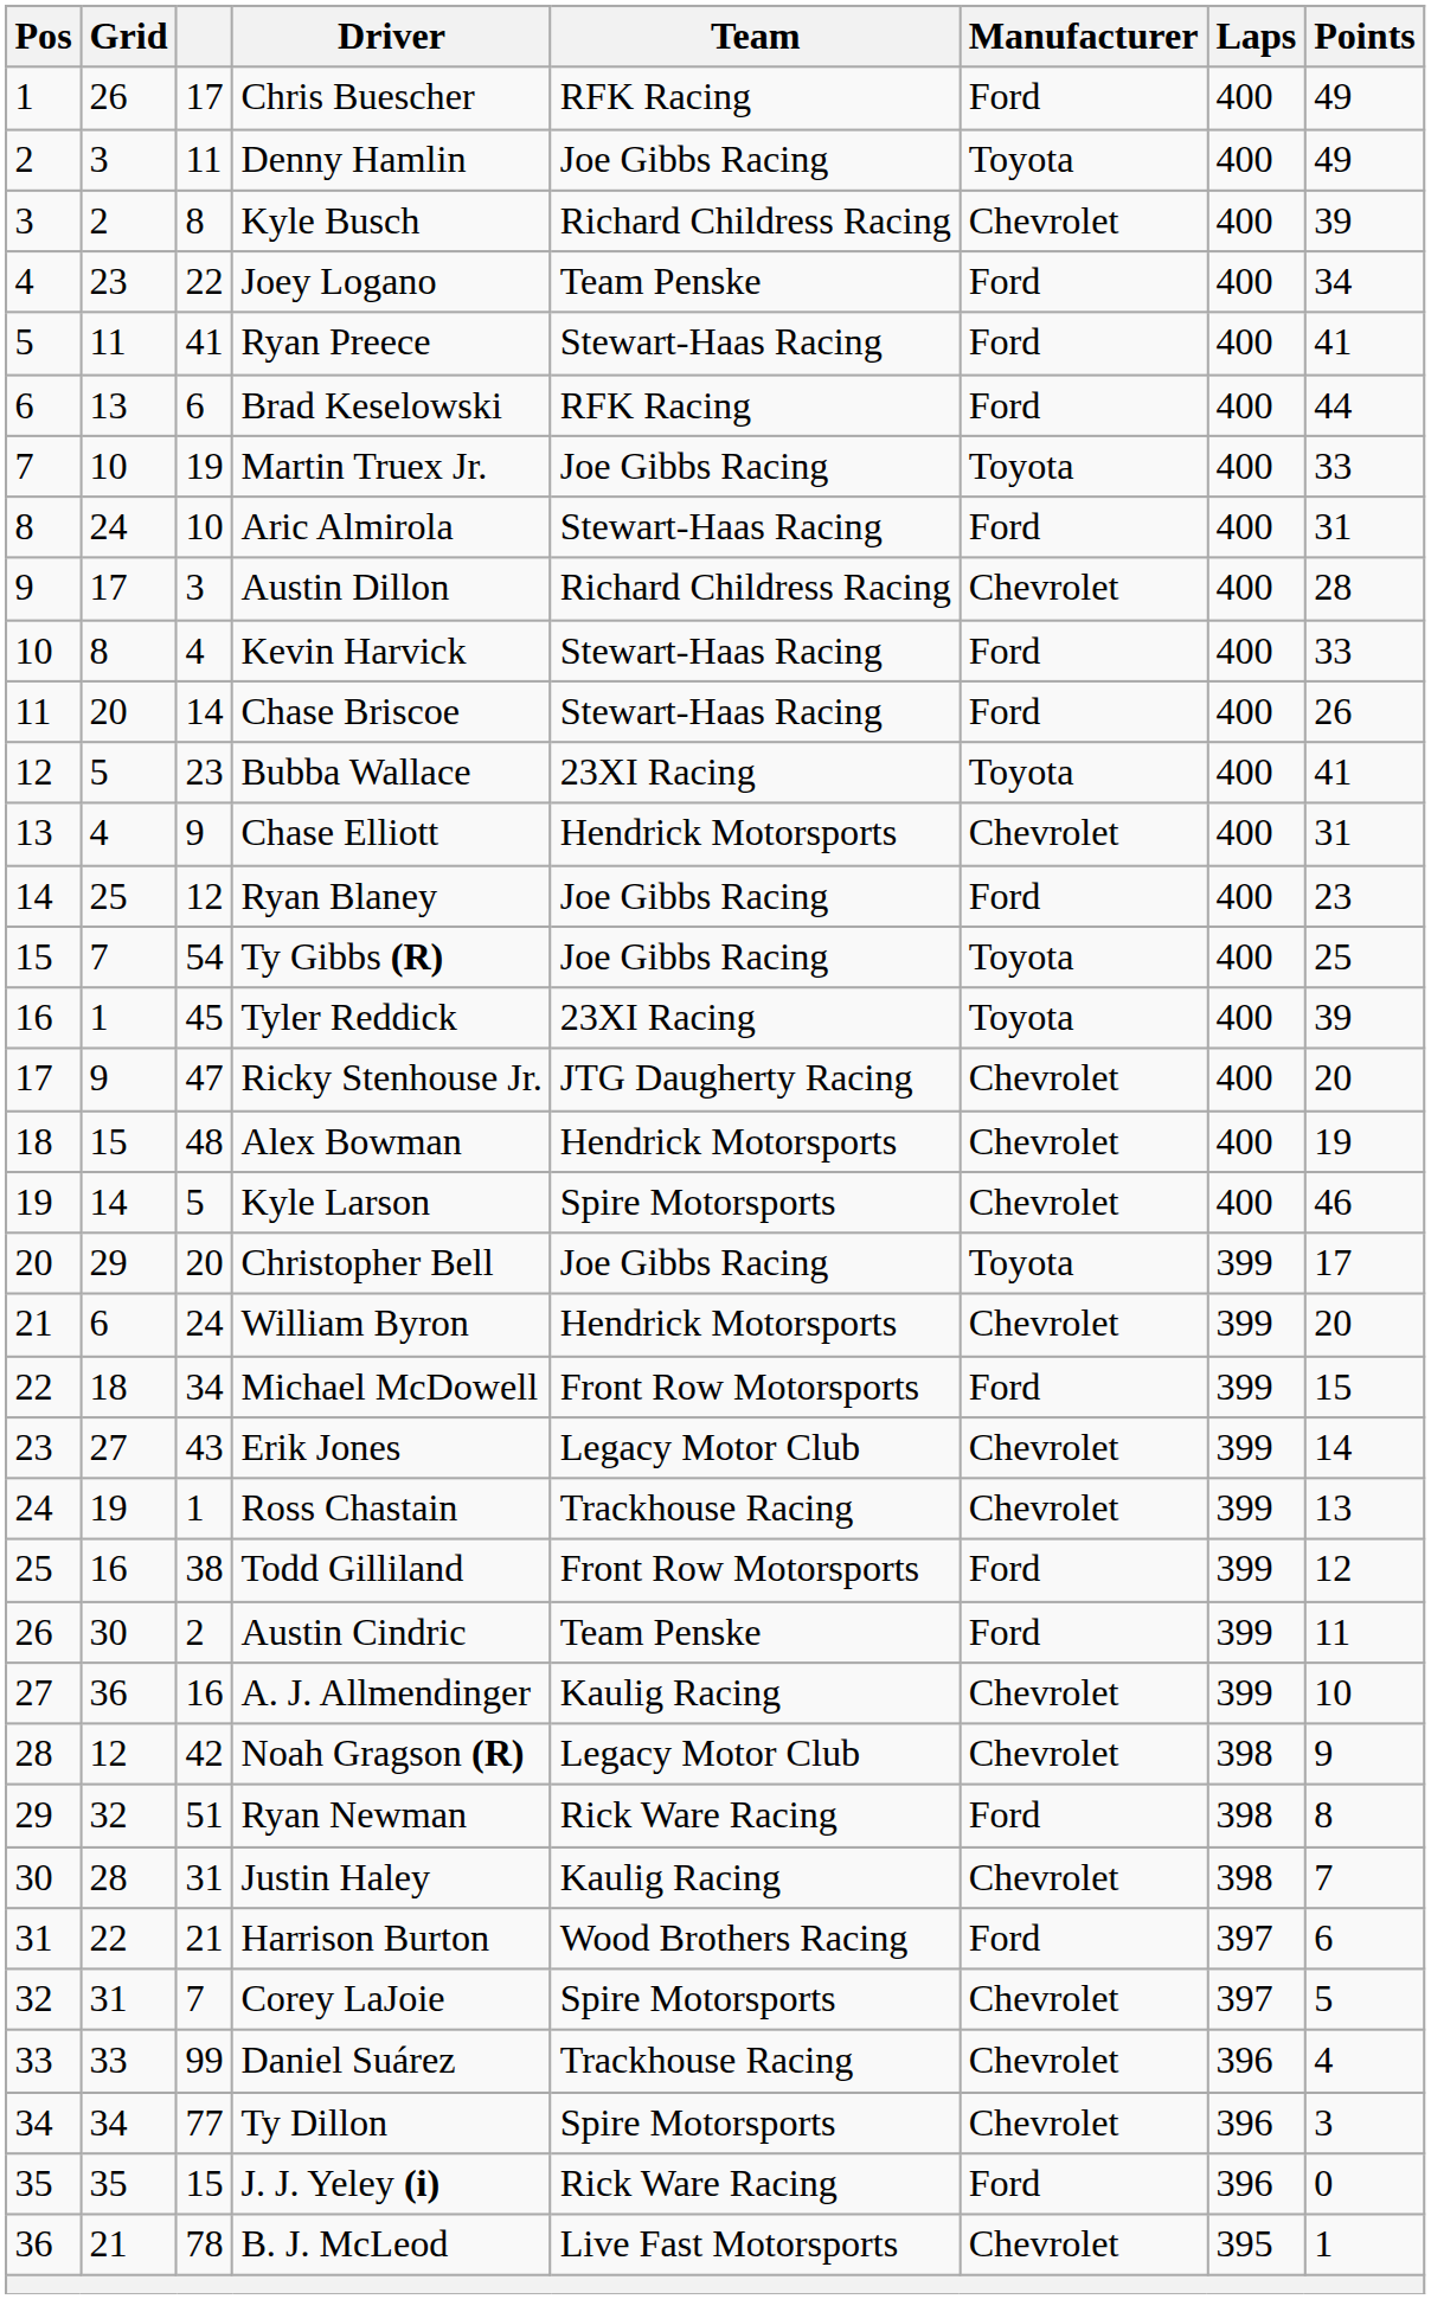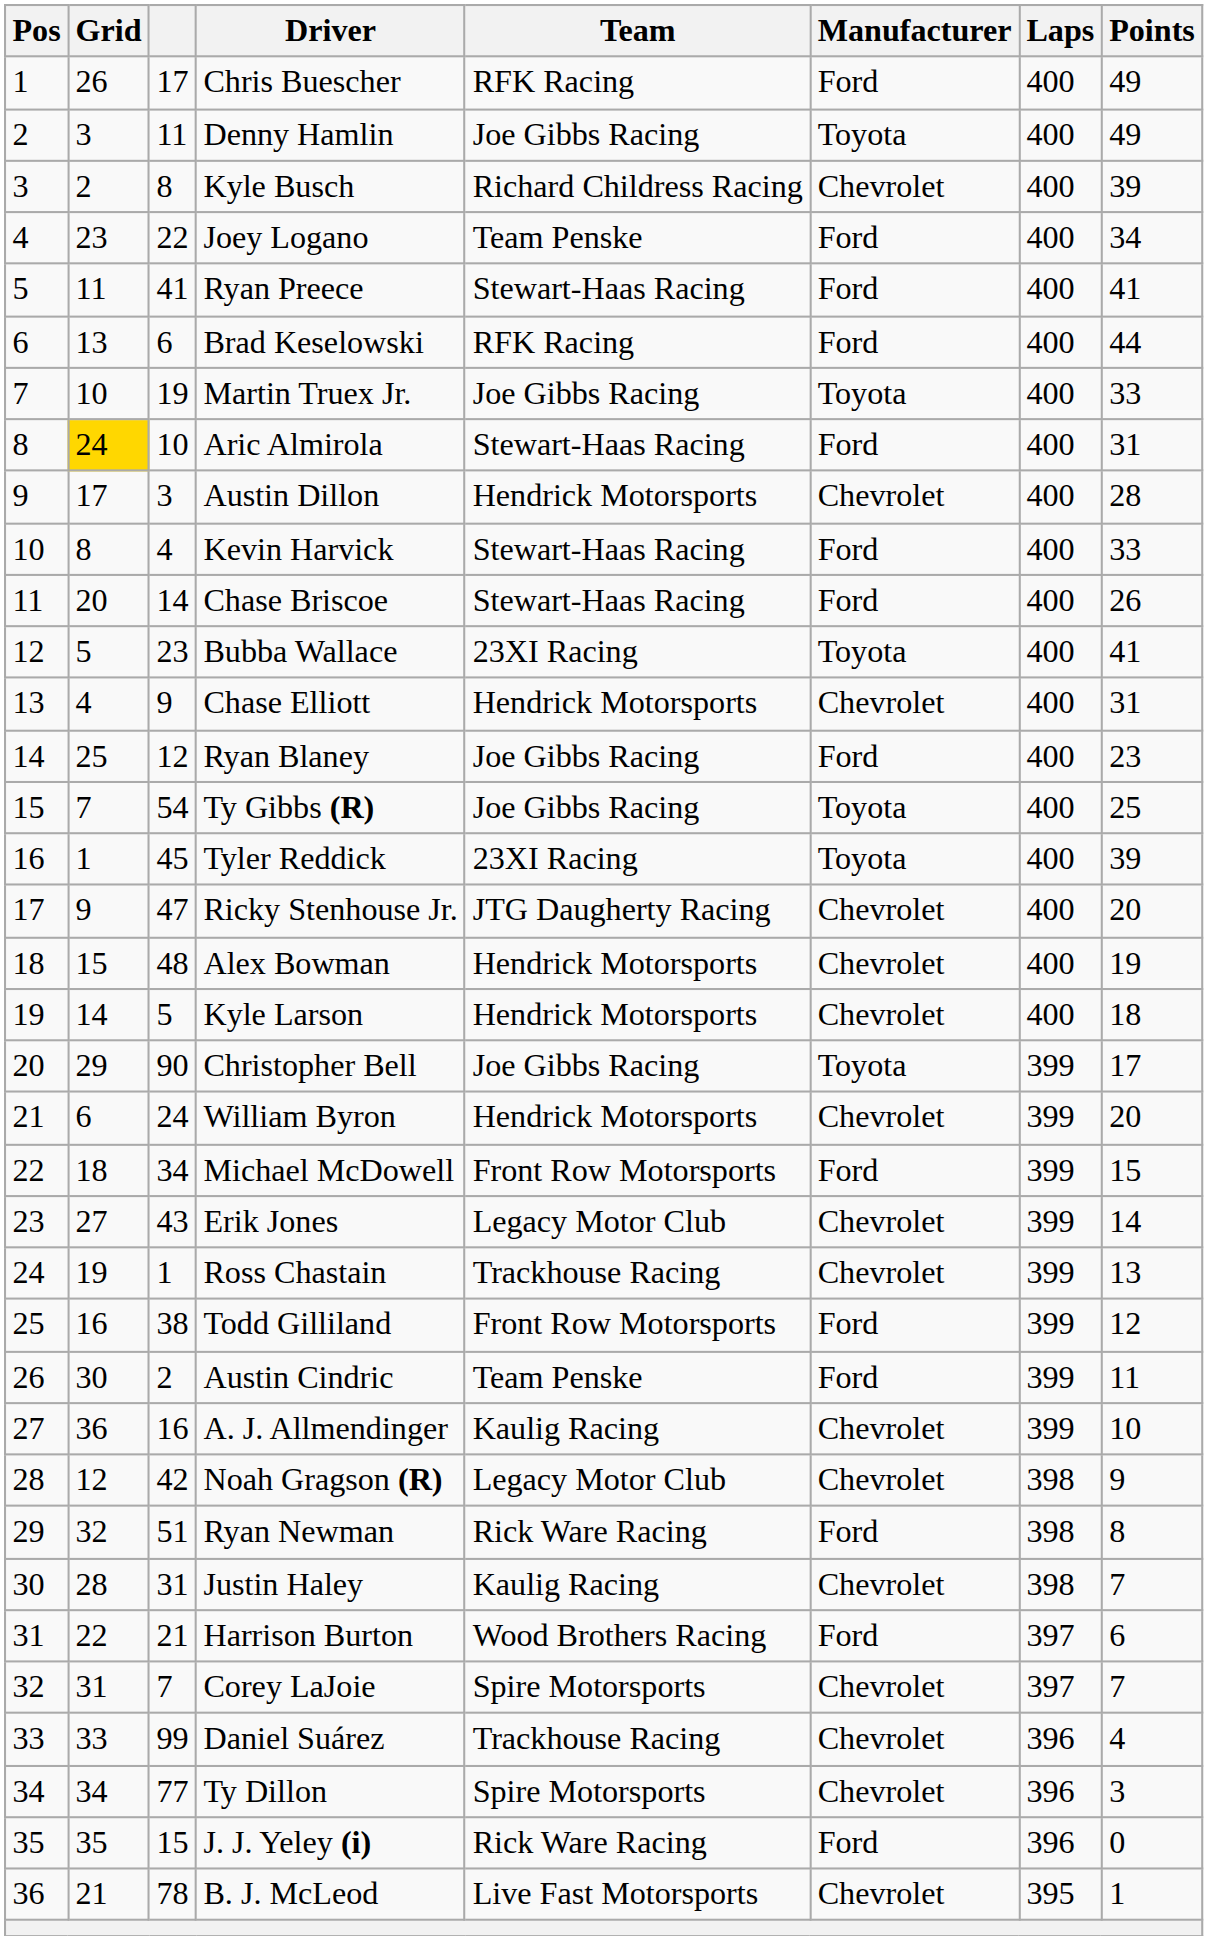Aric Almirola | Grid: no background -> gold background
Austin Dillon | Team: Richard Childress Racing -> Hendrick Motorsports
Kyle Larson | Team: Spire Motorsports -> Hendrick Motorsports
Kyle Larson | Points: 46 -> 18
Christopher Bell | column 3: 20 -> 90
Corey LaJoie | Points: 5 -> 7
